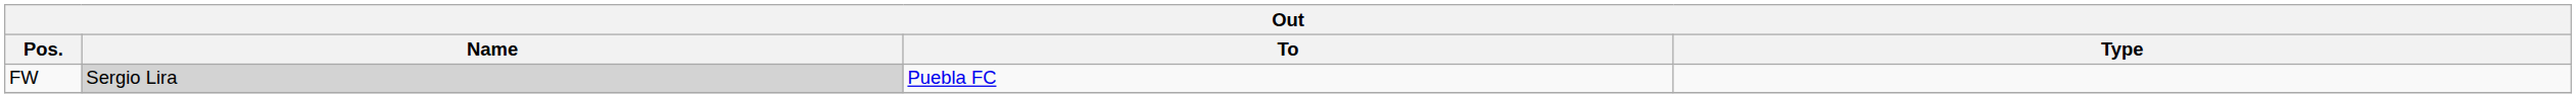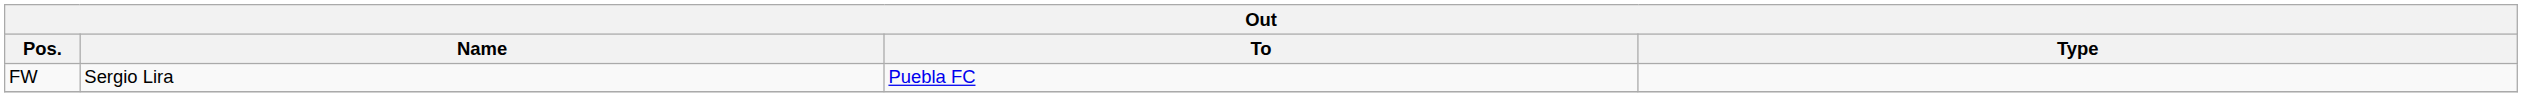FW | Name: lightgrey background -> no background
